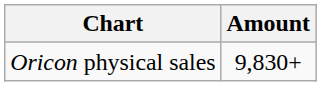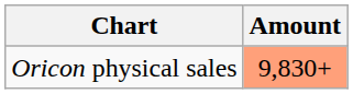Oricon physical sales | Amount: no background -> lightsalmon background
